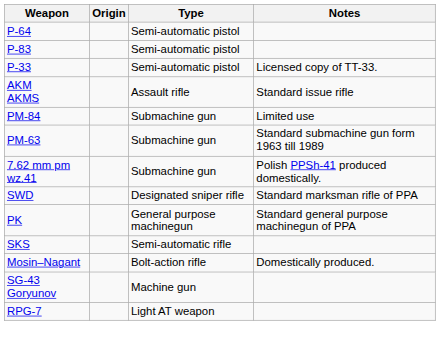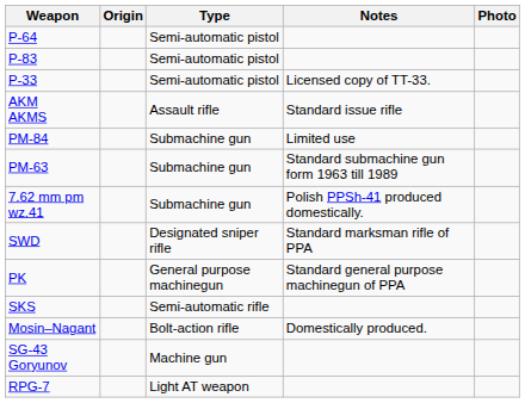+ column: Photo
